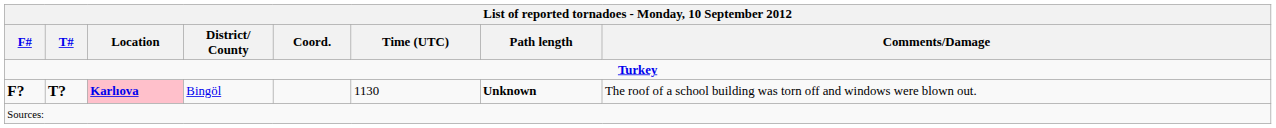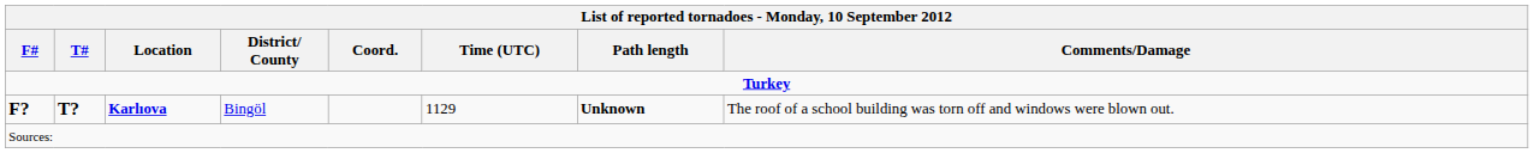F? | Location: pink background -> no background
F? | Time (UTC): 1130 -> 1129
